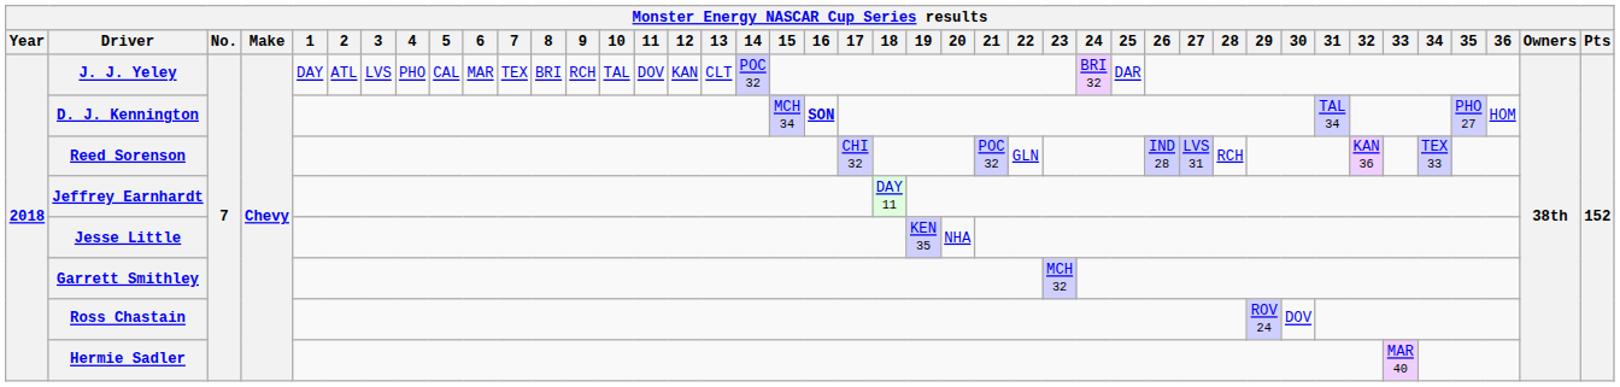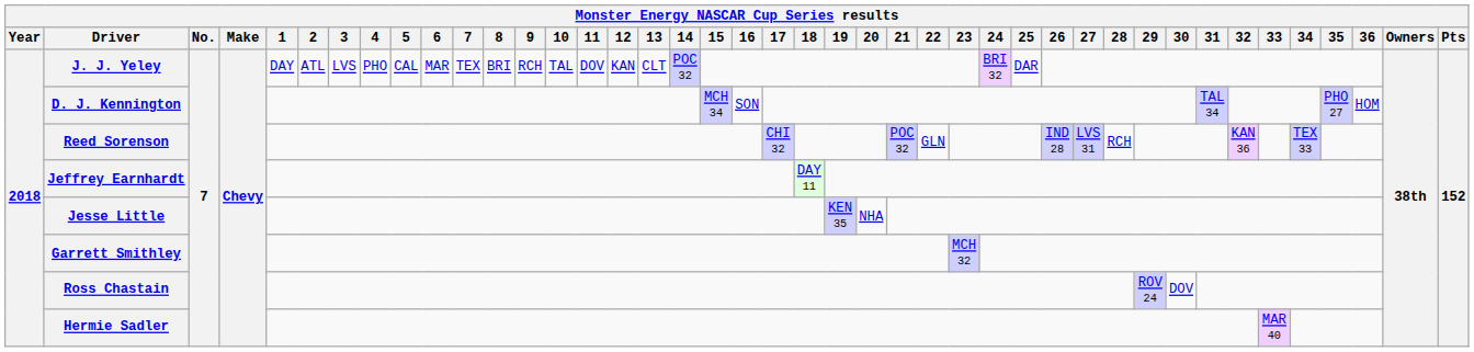D. J. Kennington | 16: bold -> normal
